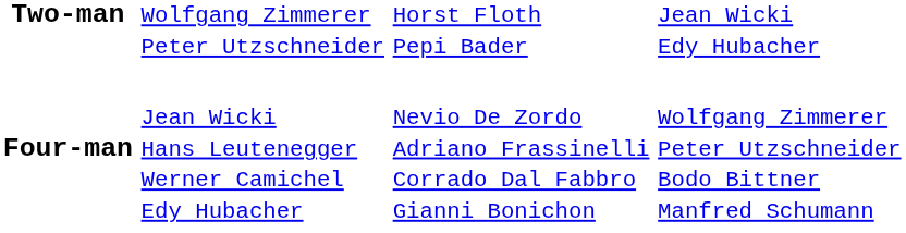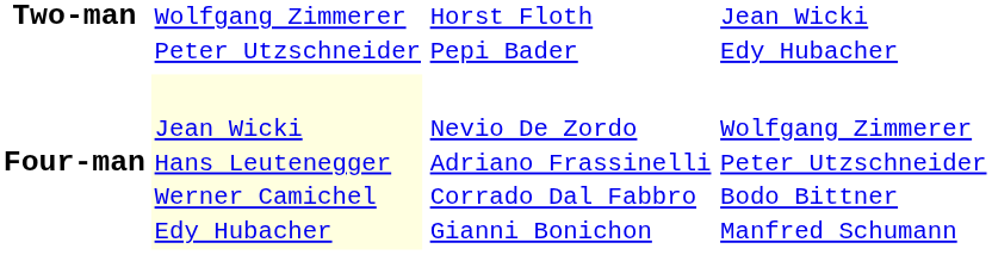Four-man | column 2: no background -> lightyellow background
